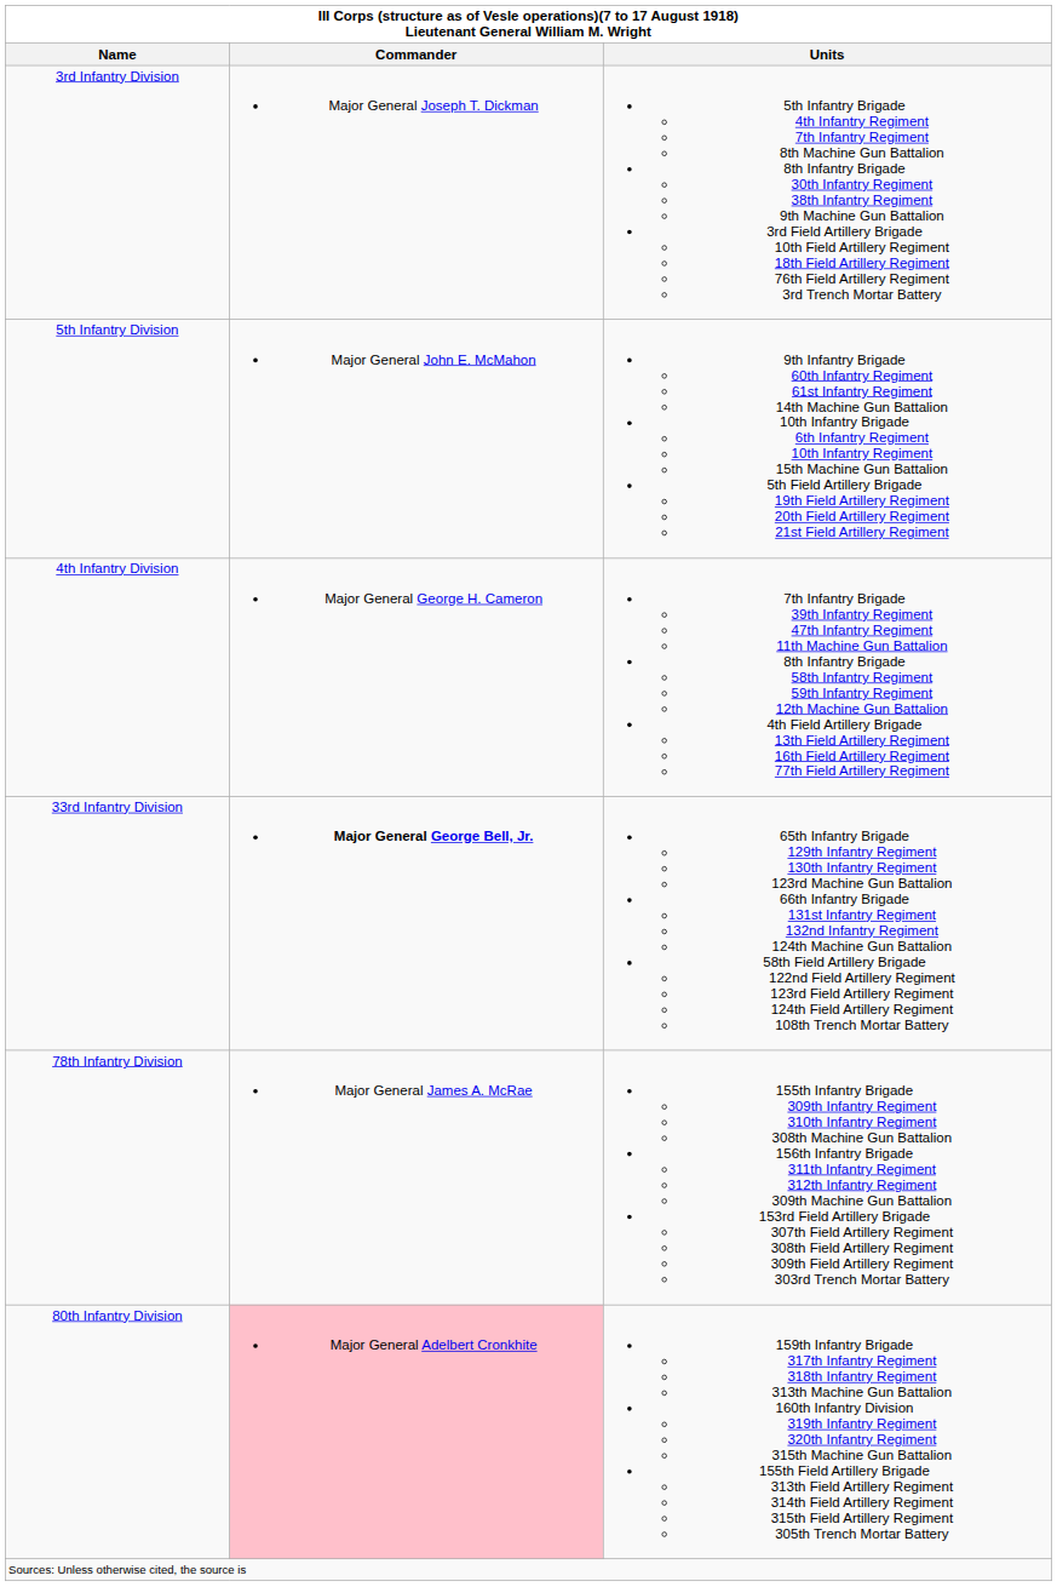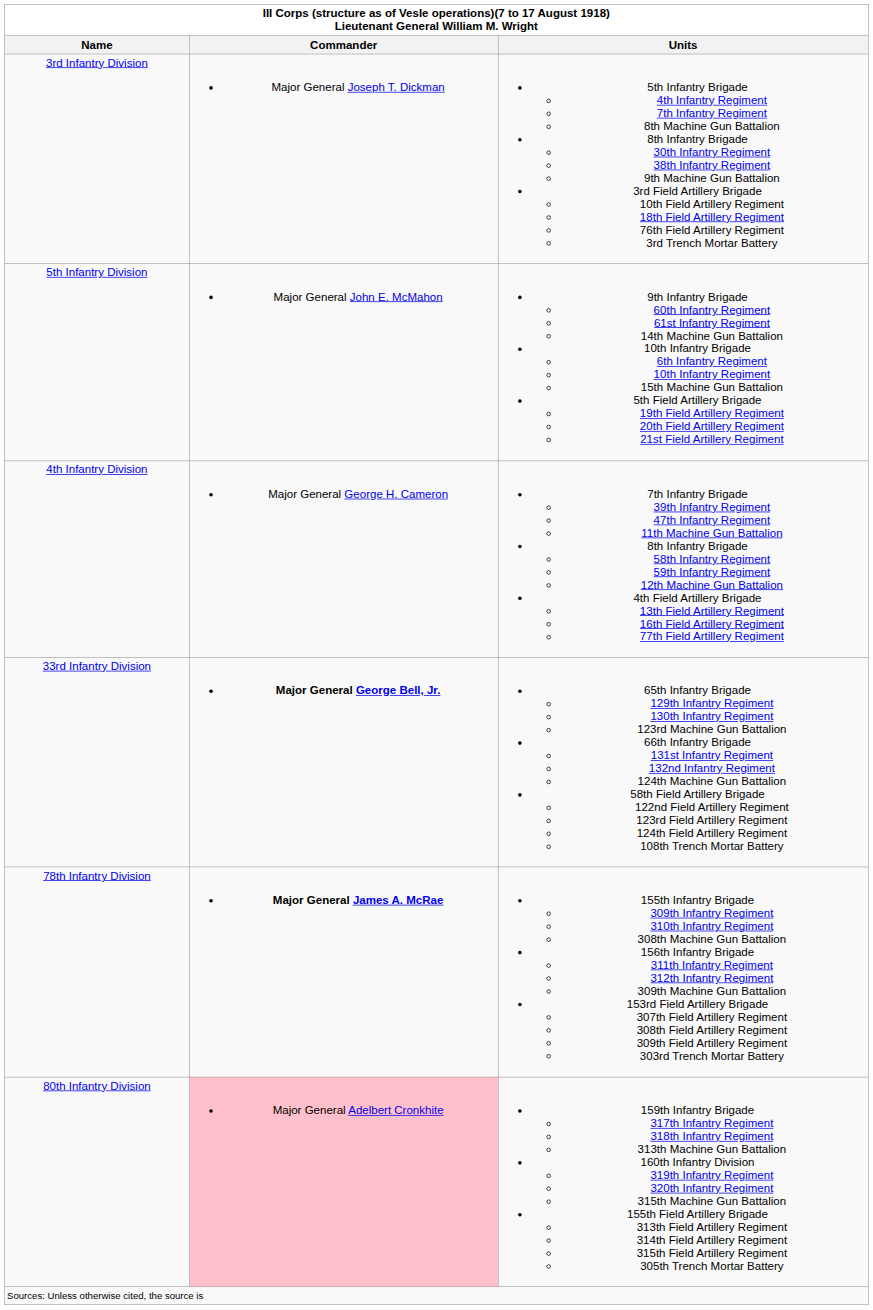78th Infantry Division | Commander: normal -> bold
